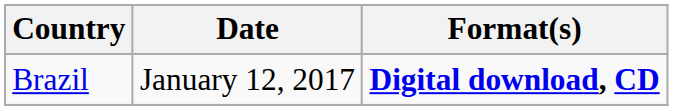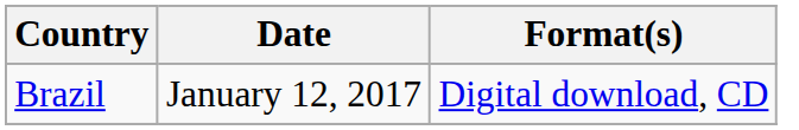Brazil | Format(s): bold -> normal
